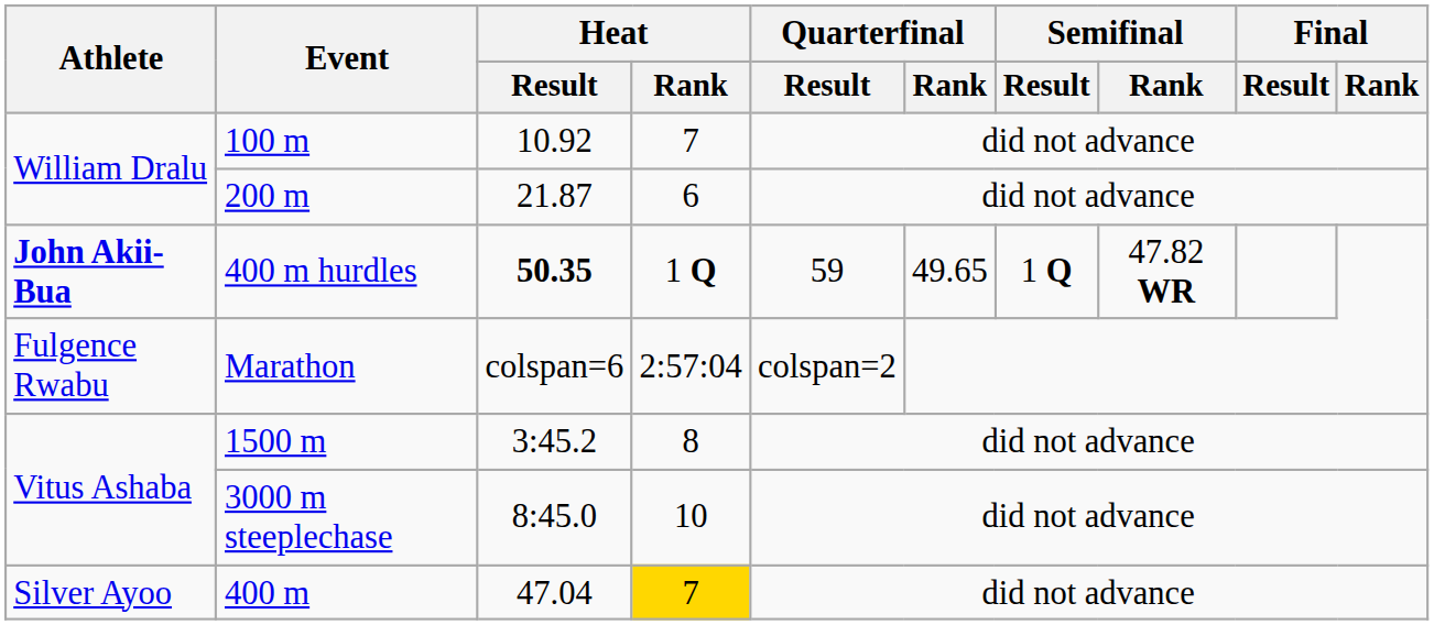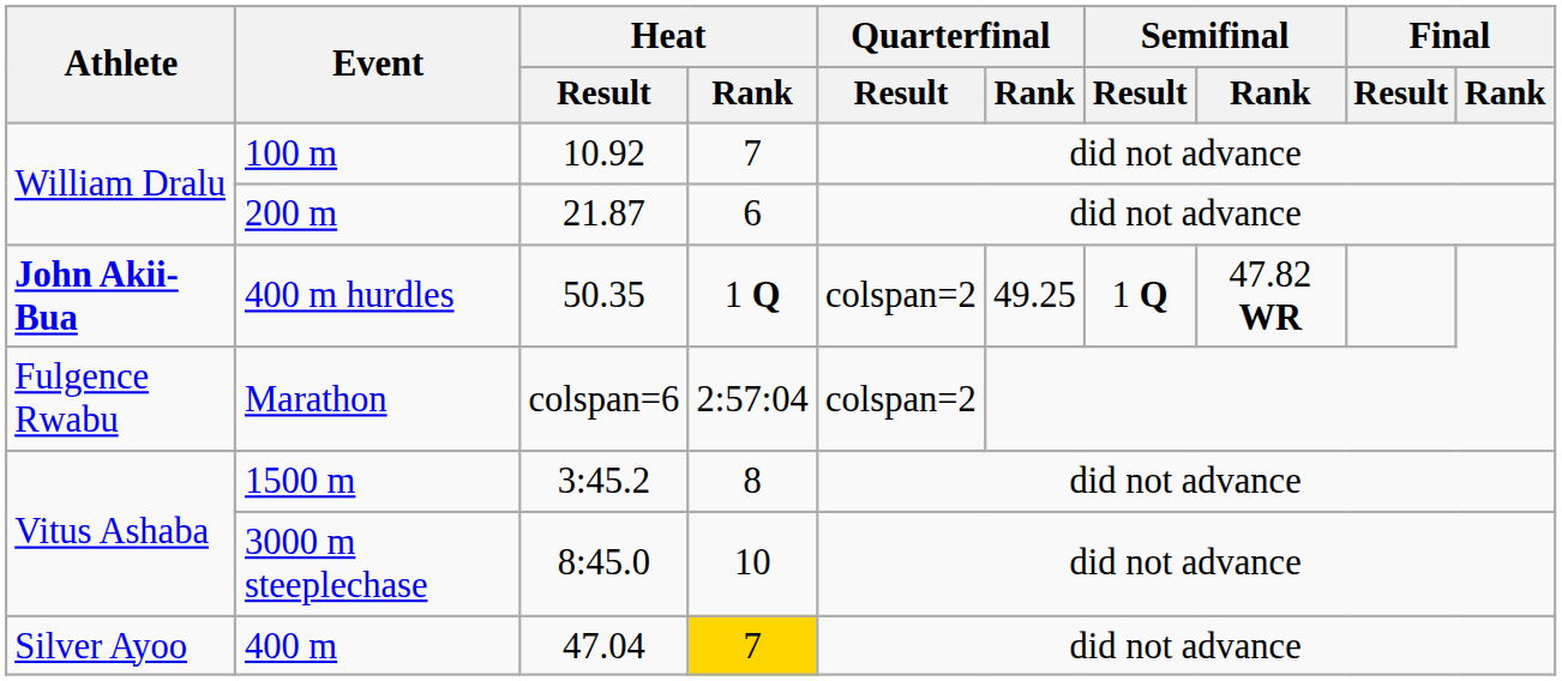400 m hurdles | Heat / Result: bold -> normal
400 m hurdles | Quarterfinal / Result: 59 -> colspan=2
400 m hurdles | Quarterfinal / Rank: 49.65 -> 49.25
